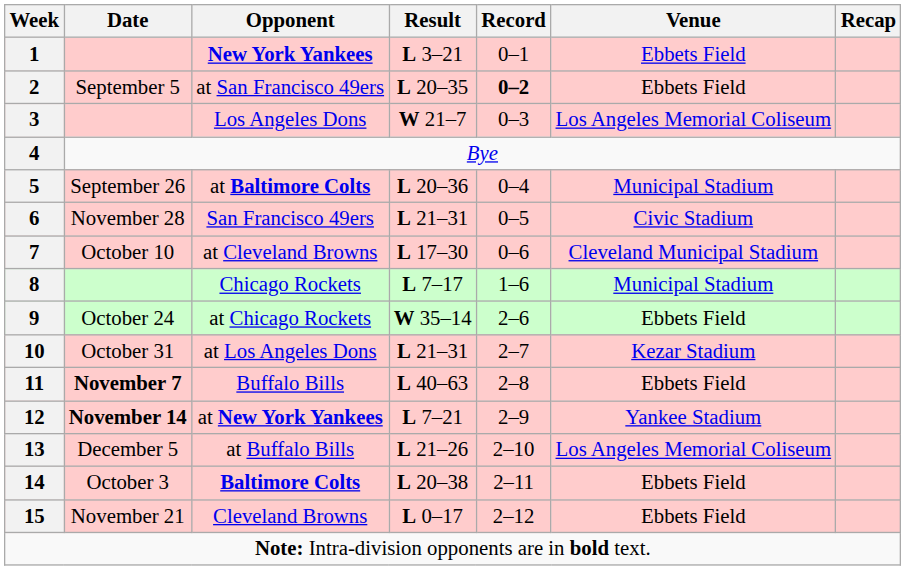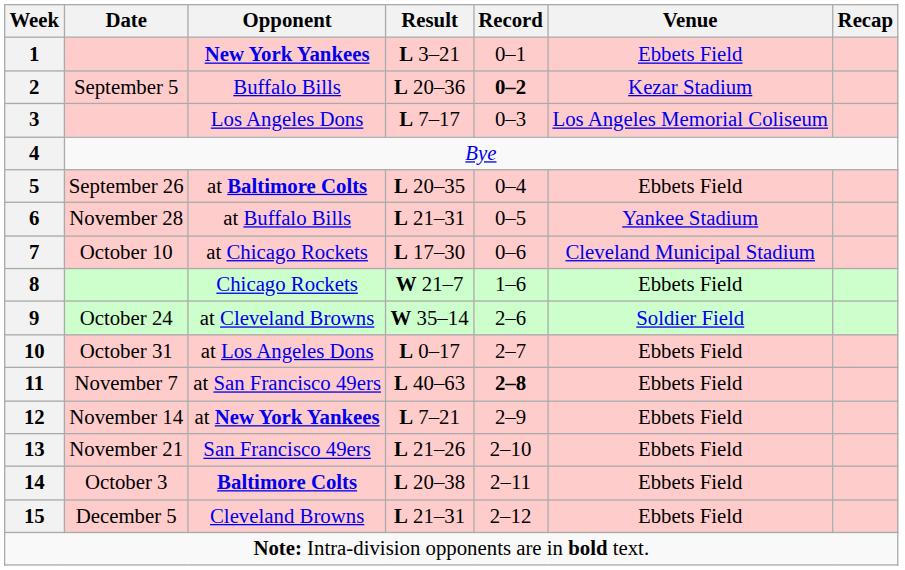2 | Opponent: at San Francisco 49ers -> Buffalo Bills
2 | Result: L 20–35 -> L 20–36
2 | Venue: Ebbets Field -> Kezar Stadium
3 | Result: W 21–7 -> L 7–17
5 | Result: L 20–36 -> L 20–35
5 | Venue: Municipal Stadium -> Ebbets Field
6 | Opponent: San Francisco 49ers -> at Buffalo Bills
6 | Venue: Civic Stadium -> Yankee Stadium
7 | Opponent: at Cleveland Browns -> at Chicago Rockets
8 | Result: L 7–17 -> W 21–7
8 | Venue: Municipal Stadium -> Ebbets Field
9 | Opponent: at Chicago Rockets -> at Cleveland Browns
9 | Venue: Ebbets Field -> Soldier Field
10 | Result: L 21–31 -> L 0–17
10 | Venue: Kezar Stadium -> Ebbets Field
11 | Date: bold -> normal
11 | Opponent: Buffalo Bills -> at San Francisco 49ers
11 | Record: normal -> bold
12 | Date: bold -> normal
12 | Venue: Yankee Stadium -> Ebbets Field
13 | Date: December 5 -> November 21
13 | Opponent: at Buffalo Bills -> San Francisco 49ers
13 | Venue: Los Angeles Memorial Coliseum -> Ebbets Field
15 | Date: November 21 -> December 5
15 | Result: L 0–17 -> L 21–31
